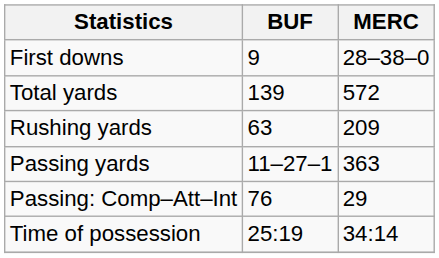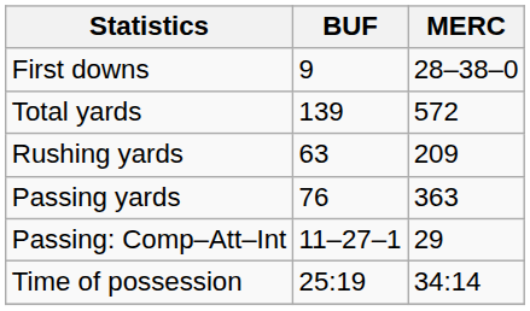Passing yards | BUF: 11–27–1 -> 76
Passing: Comp–Att–Int | BUF: 76 -> 11–27–1
